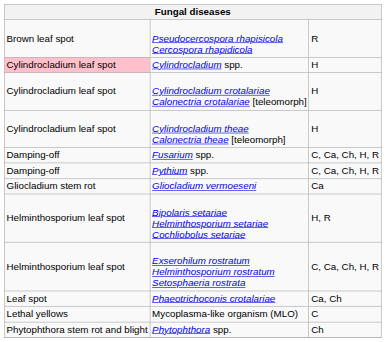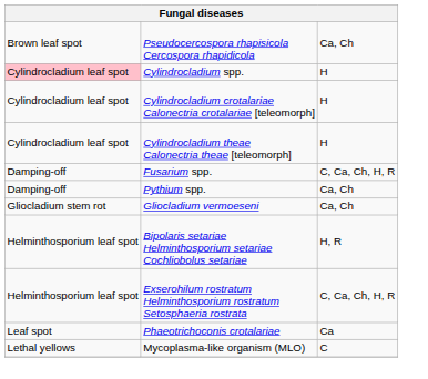Pseudocercospora rhapisicola Cercospora rhapidicola | column 3: R -> Ca, Ch
Pythium spp. | column 3: C, Ca, Ch, H, R -> Ca, Ch
Gliocladium vermoeseni | column 3: Ca -> Ca, Ch
Phaeotrichoconis crotalariae | column 3: Ca, Ch -> Ca
- row: Phytophthora stem rot and blight | Phytophthora spp. | Ch
